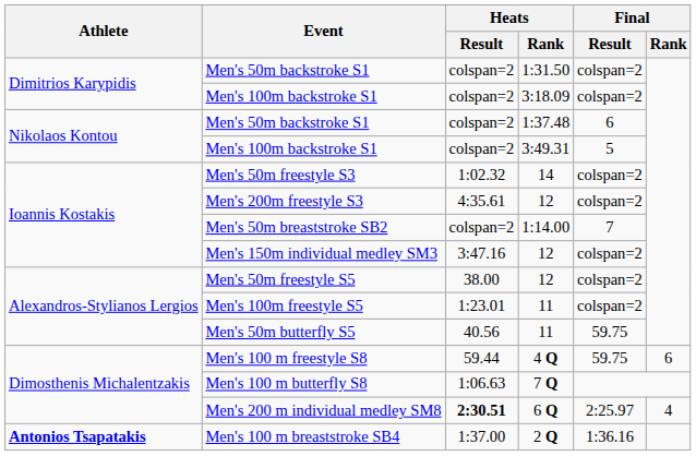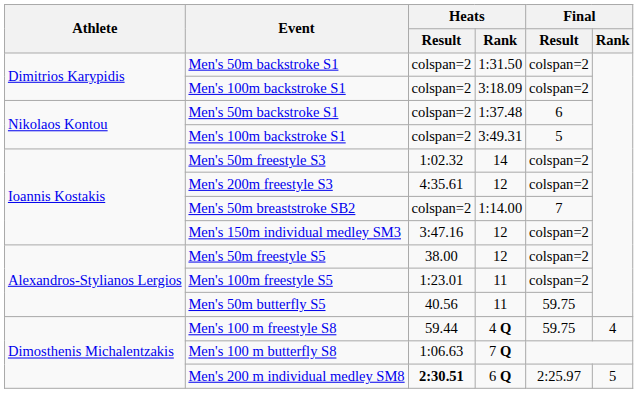Men's 100 m freestyle S8 | Final / Rank: 6 -> 4
Men's 200 m individual medley SM8 | Final / Rank: 4 -> 5
- row: Antonios Tsapatakis | Men's 100 m breaststroke SB4 | 1:37.00 | 2 Q | 1:36.16
